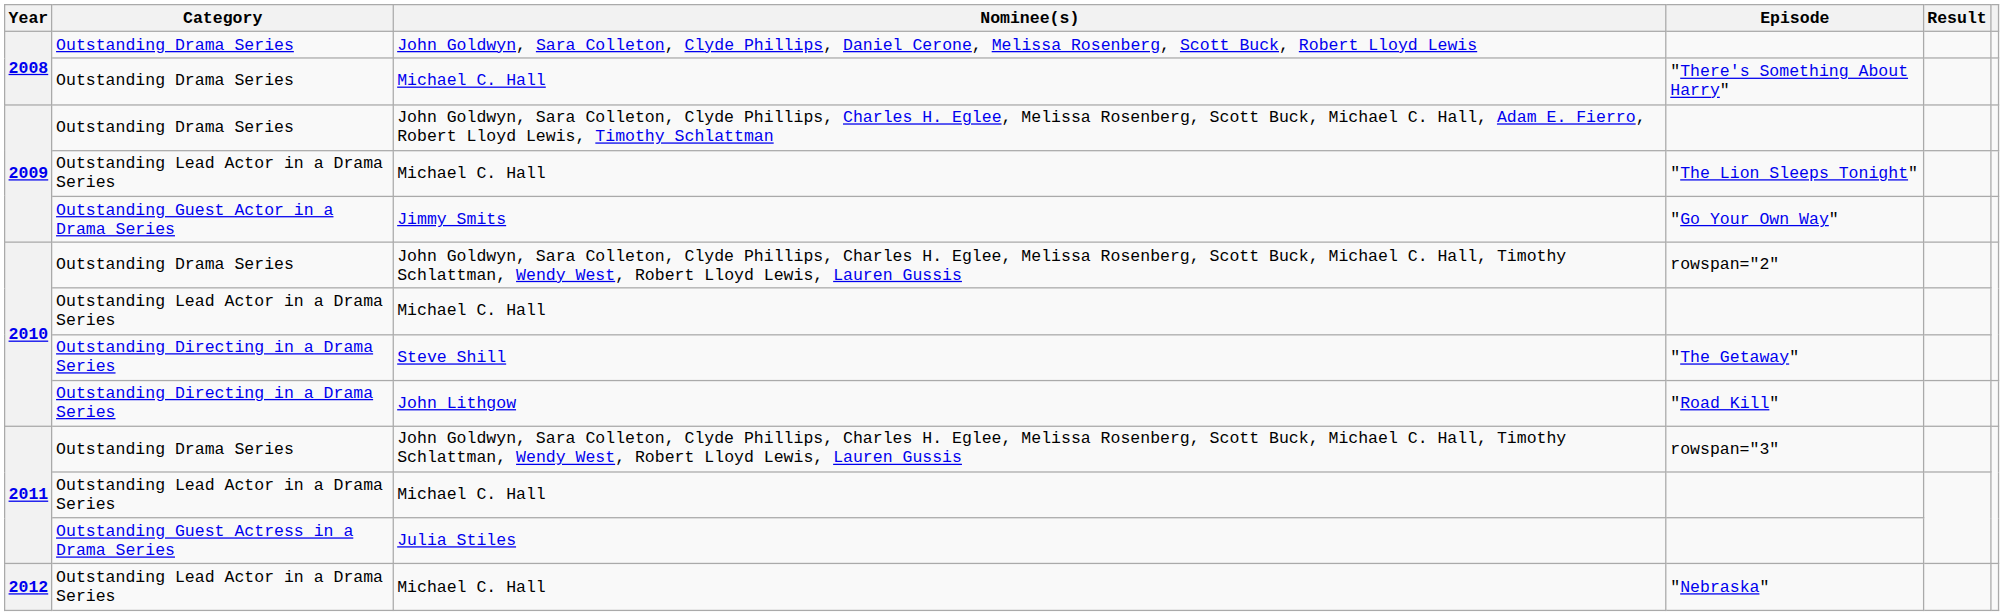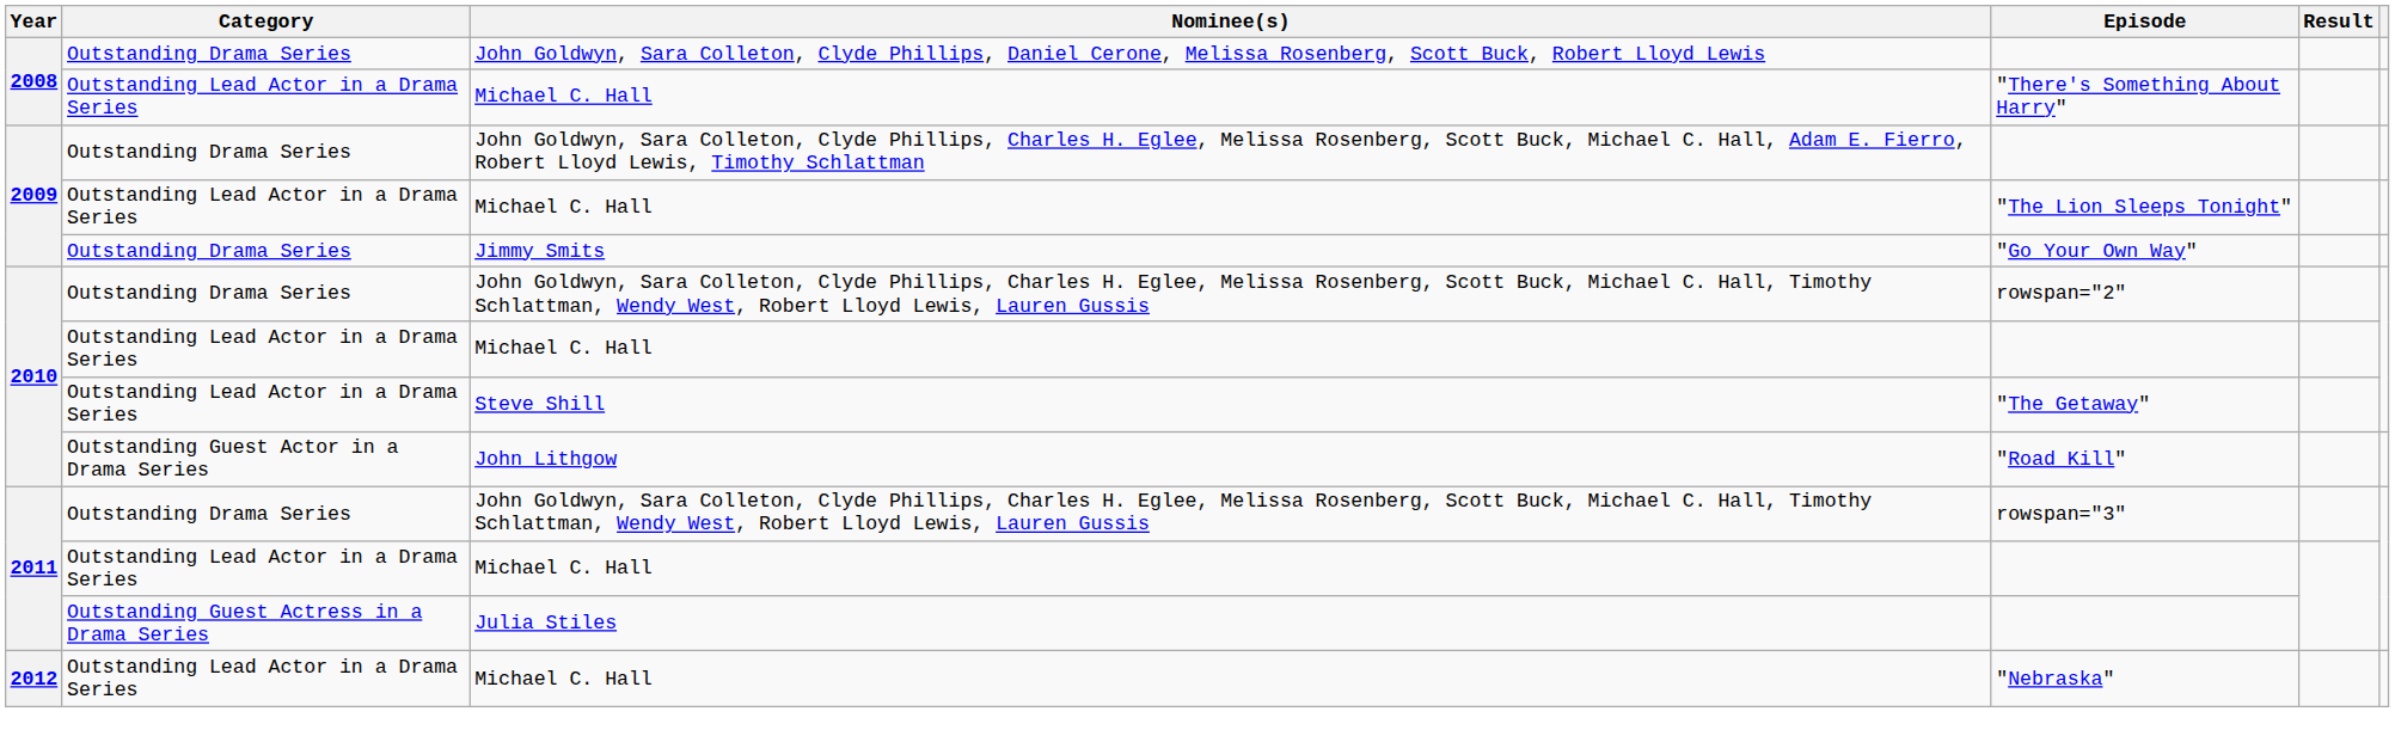"There's Something About Harry" | Category: Outstanding Drama Series -> Outstanding Lead Actor in a Drama Series
"Go Your Own Way" | Category: Outstanding Guest Actor in a Drama Series -> Outstanding Drama Series
"The Getaway" | Category: Outstanding Directing in a Drama Series -> Outstanding Lead Actor in a Drama Series
"Road Kill" | Category: Outstanding Directing in a Drama Series -> Outstanding Guest Actor in a Drama Series
